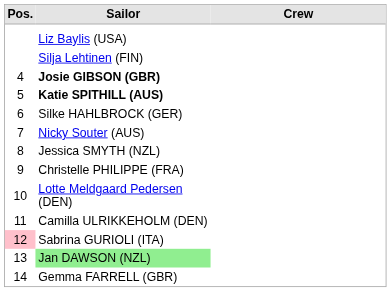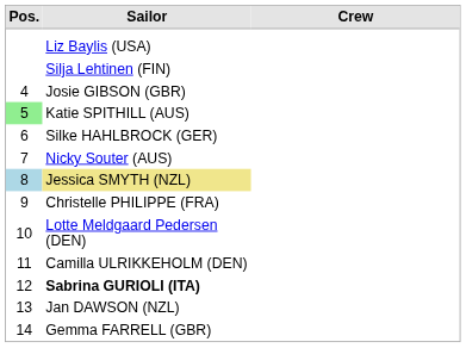Josie GIBSON (GBR) | Sailor: bold -> normal
Katie SPITHILL (AUS) | Pos.: no background -> lightgreen background
Katie SPITHILL (AUS) | Sailor: bold -> normal
Jessica SMYTH (NZL) | Pos.: no background -> lightblue background
Jessica SMYTH (NZL) | Sailor: no background -> khaki background
Sabrina GURIOLI (ITA) | Pos.: pink background -> no background
Sabrina GURIOLI (ITA) | Sailor: normal -> bold
Jan DAWSON (NZL) | Sailor: lightgreen background -> no background
